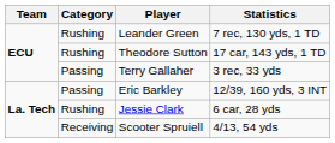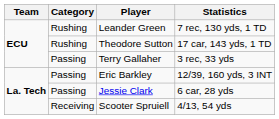Jessie Clark | Category: Rushing -> Passing
